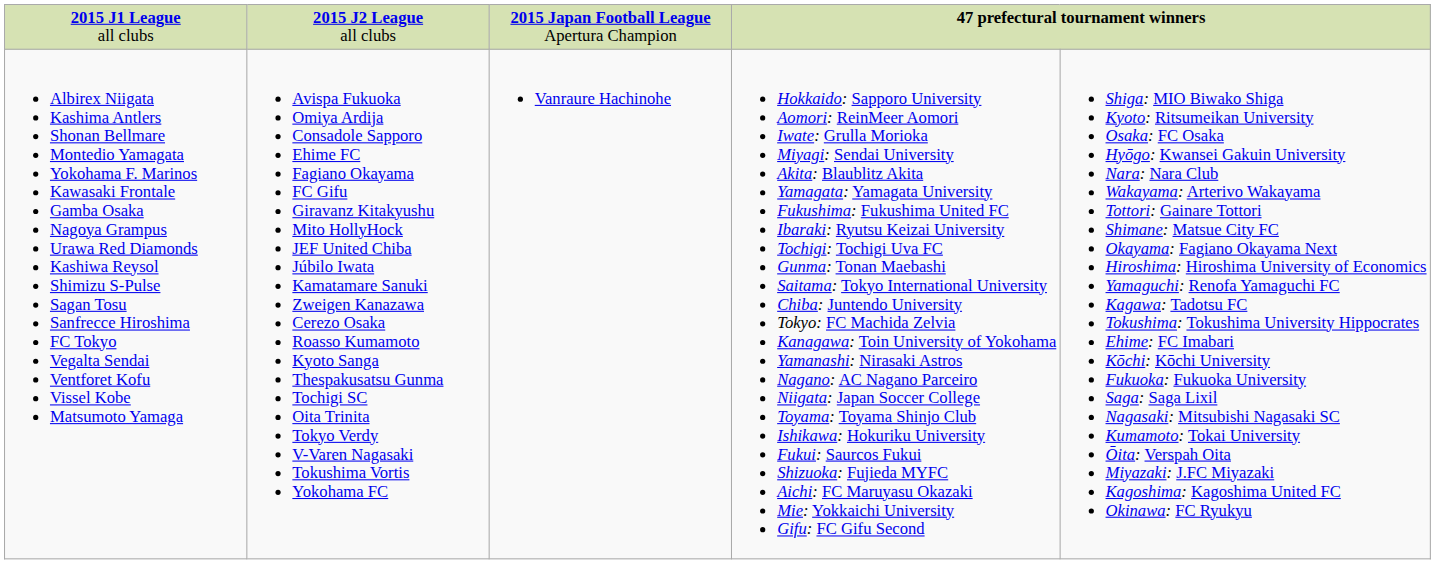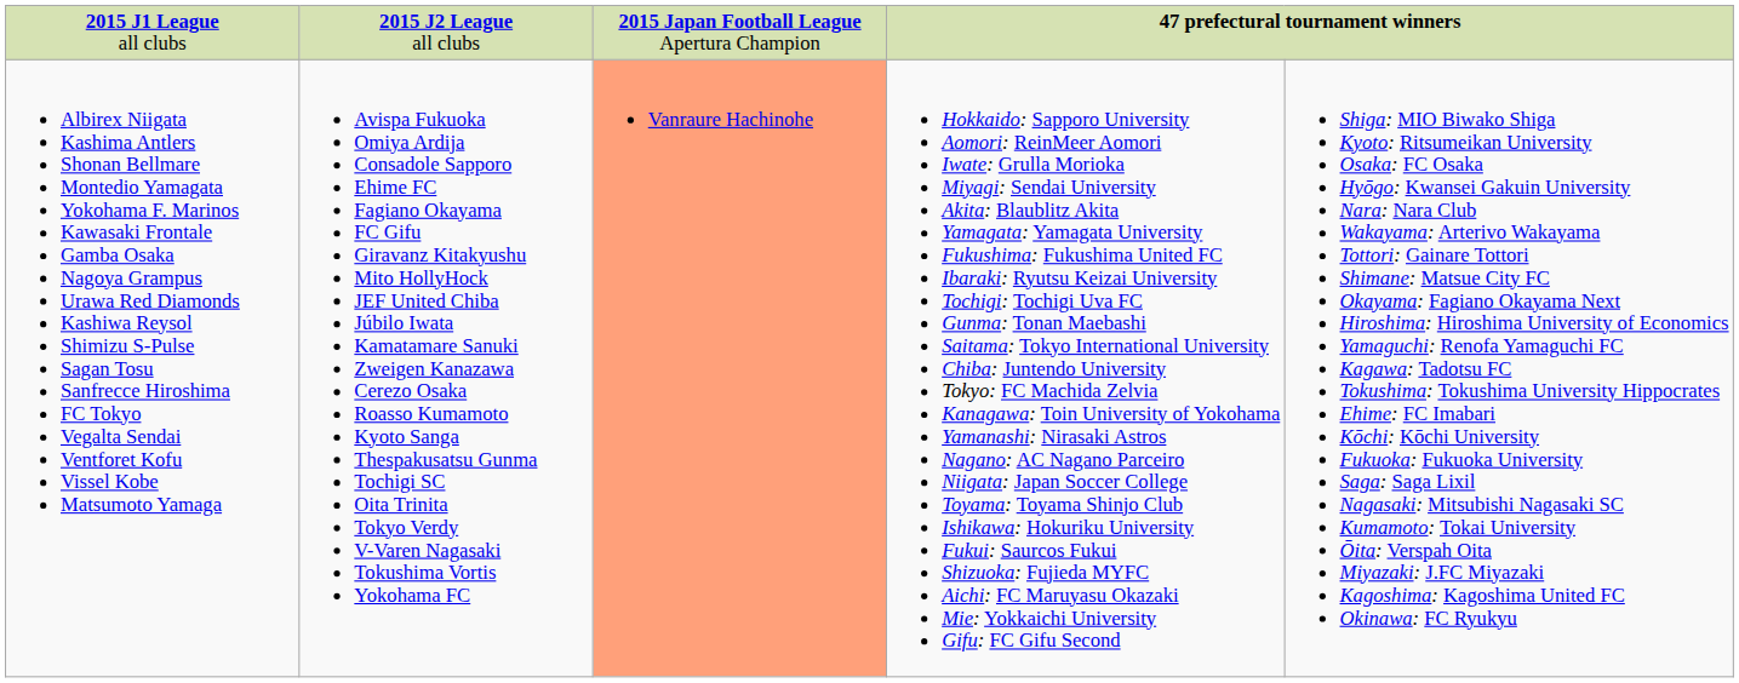row 2 | column 3: no background -> lightsalmon background
